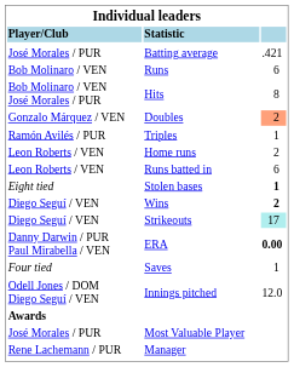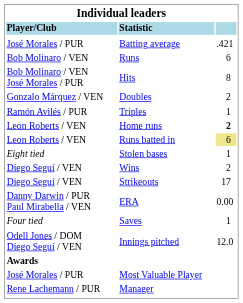Doubles | column 3: lightsalmon background -> no background
Home runs | column 3: normal -> bold
Runs batted in | column 3: no background -> khaki background
Stolen bases | column 3: bold -> normal
Wins | column 3: bold -> normal
Strikeouts | column 3: paleturquoise background -> no background
ERA | column 3: bold -> normal
